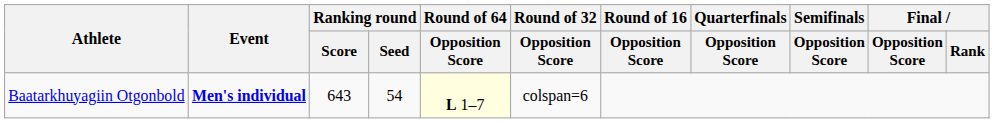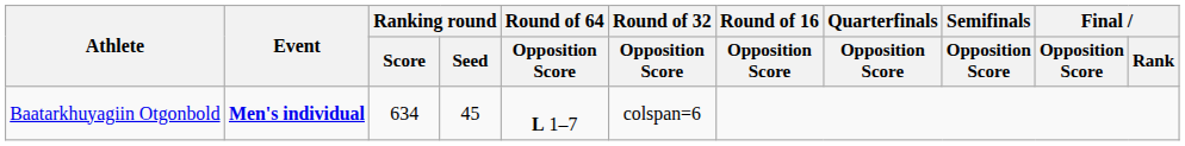Baatarkhuyagiin Otgonbold | Ranking round / Score: 643 -> 634
Baatarkhuyagiin Otgonbold | Ranking round / Seed: 54 -> 45
Baatarkhuyagiin Otgonbold | Round of 64 / Opposition Score: lightyellow background -> no background
